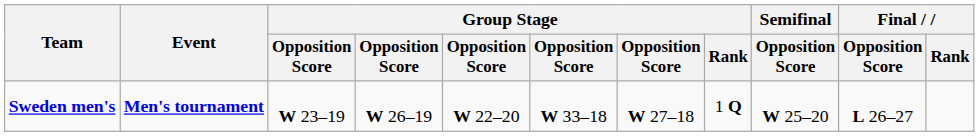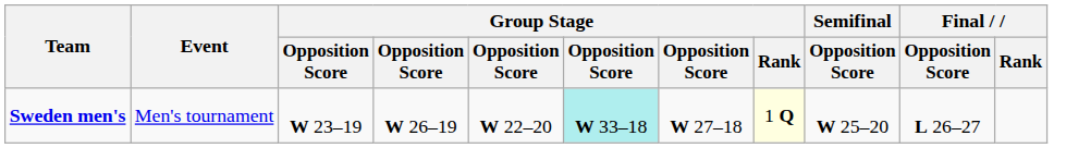Sweden men's | Event: bold -> normal
Sweden men's | column 6: no background -> paleturquoise background
Sweden men's | Group Stage / Rank: no background -> lightyellow background
